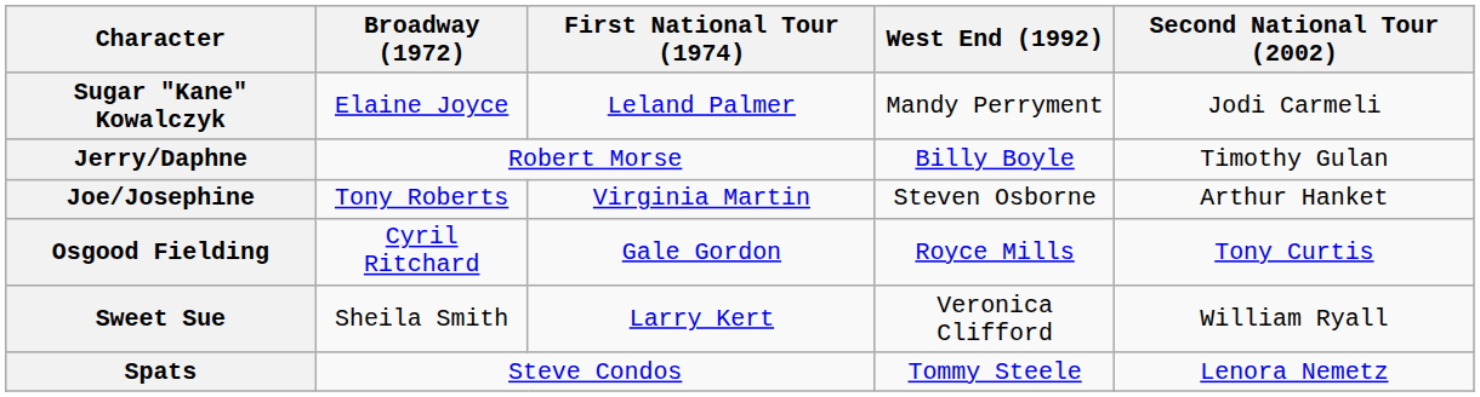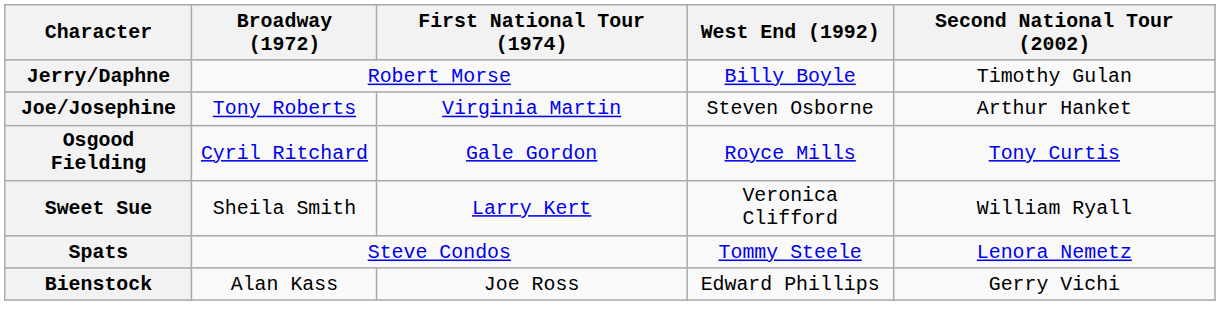- row: Sugar "Kane" Kowalczyk | Elaine Joyce | Leland Palmer | Mandy Perryment | Jodi Carmeli
+ row: Bienstock | Alan Kass | Joe Ross | Edward Phillips | Gerry Vichi
